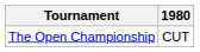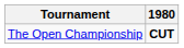The Open Championship | 1980: normal -> bold
